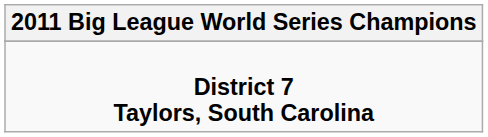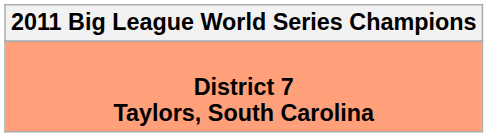row 2 | column 1: no background -> lightsalmon background
